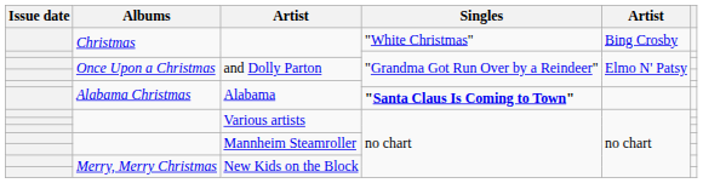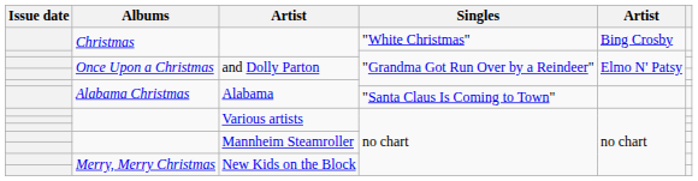Alabama / "Santa Claus Is Coming to Town" | Singles: bold -> normal
